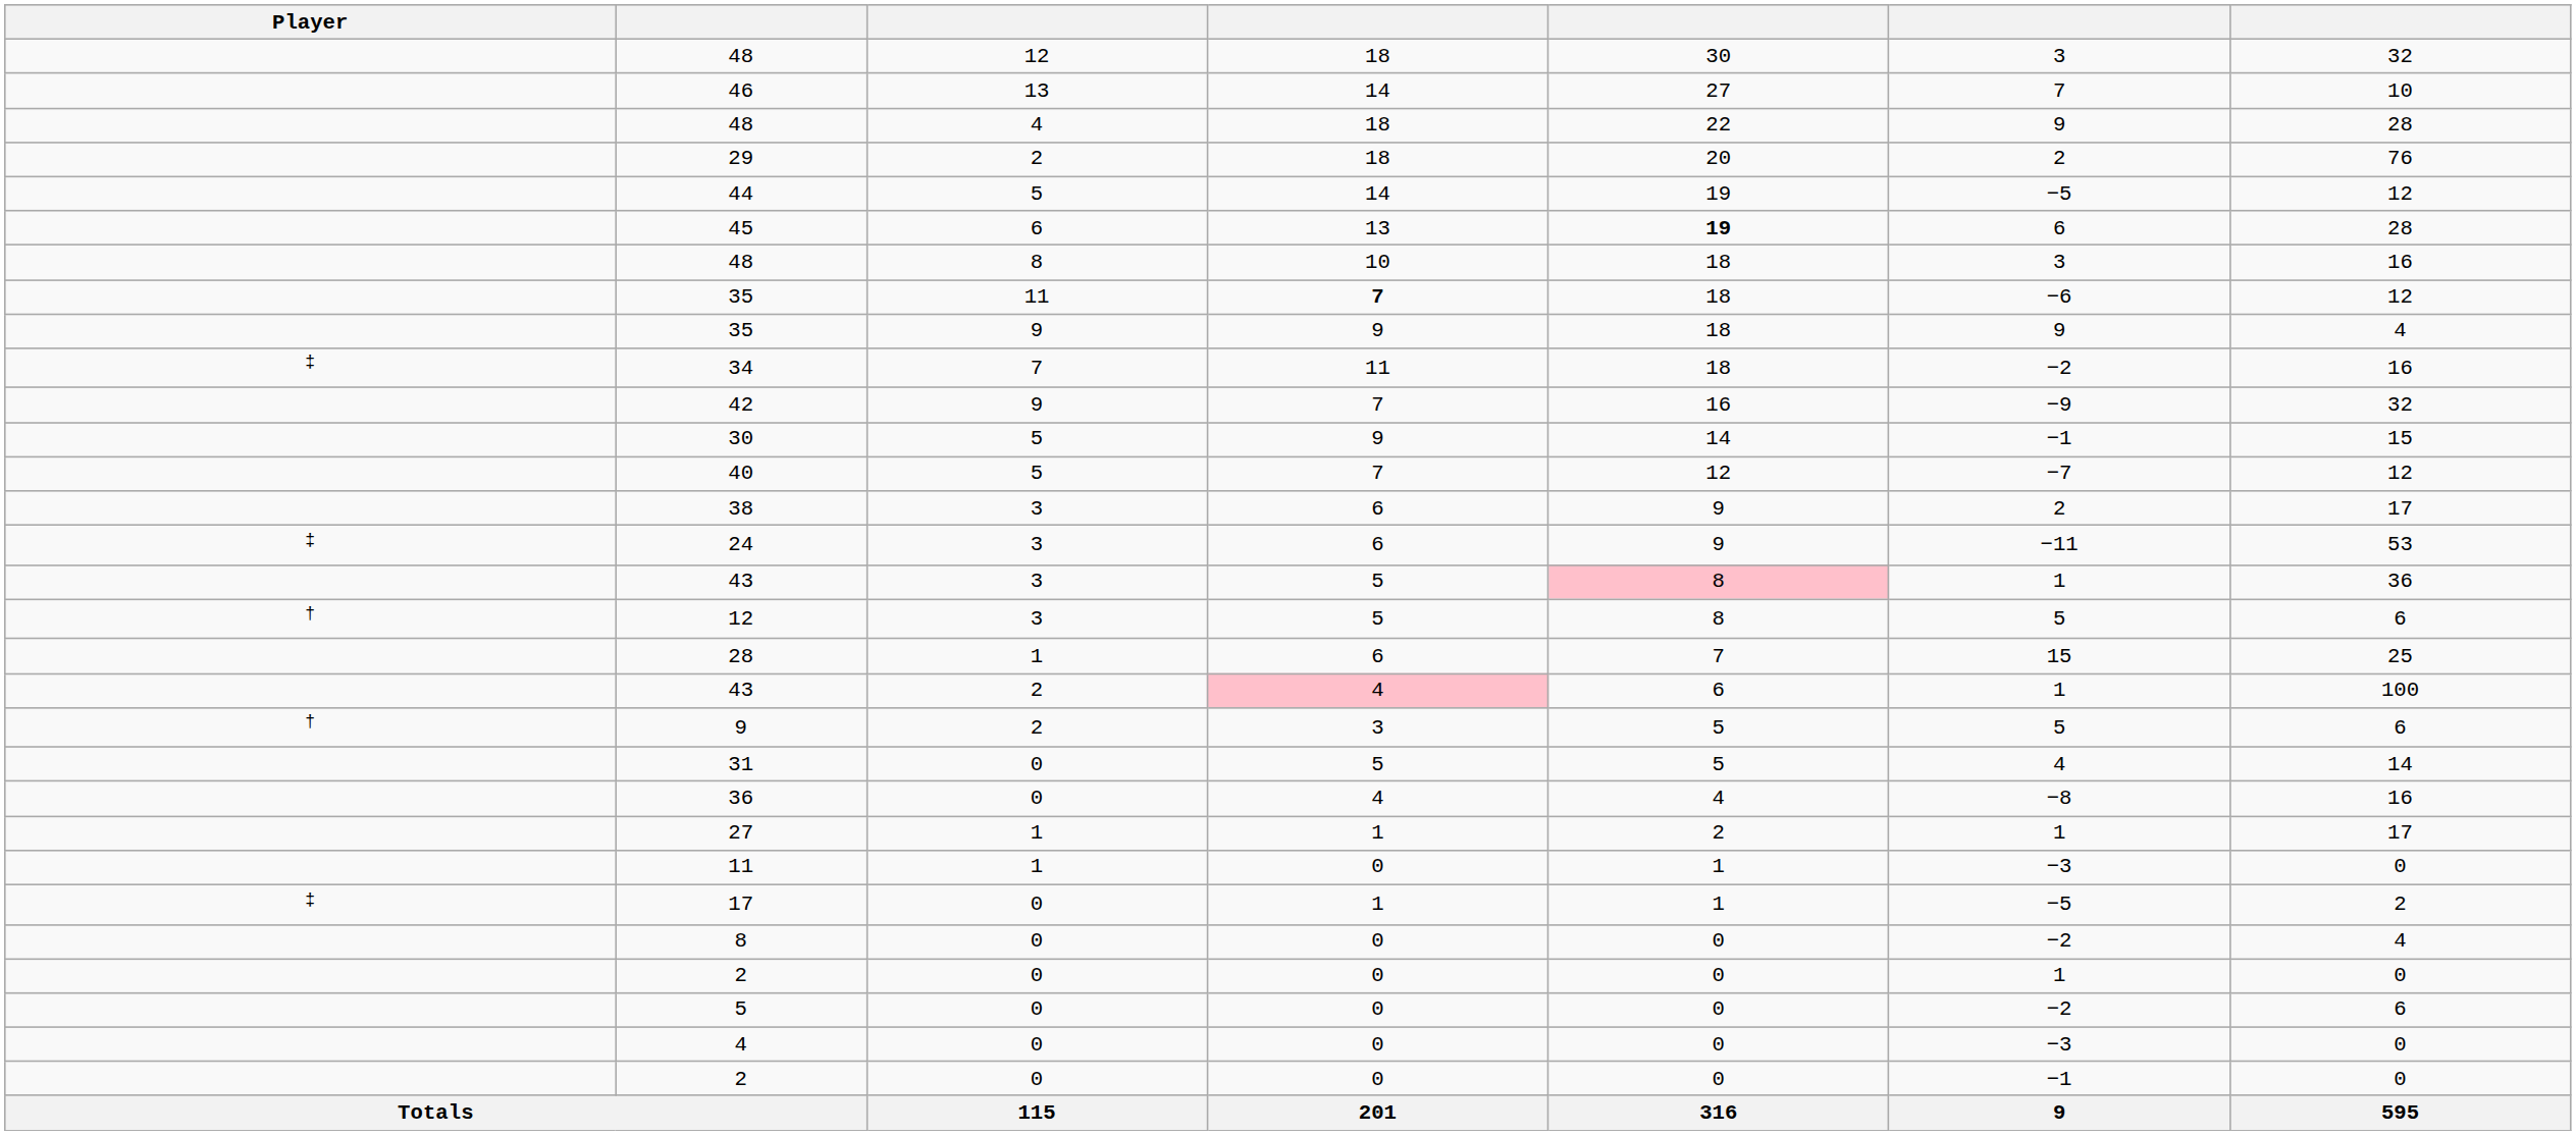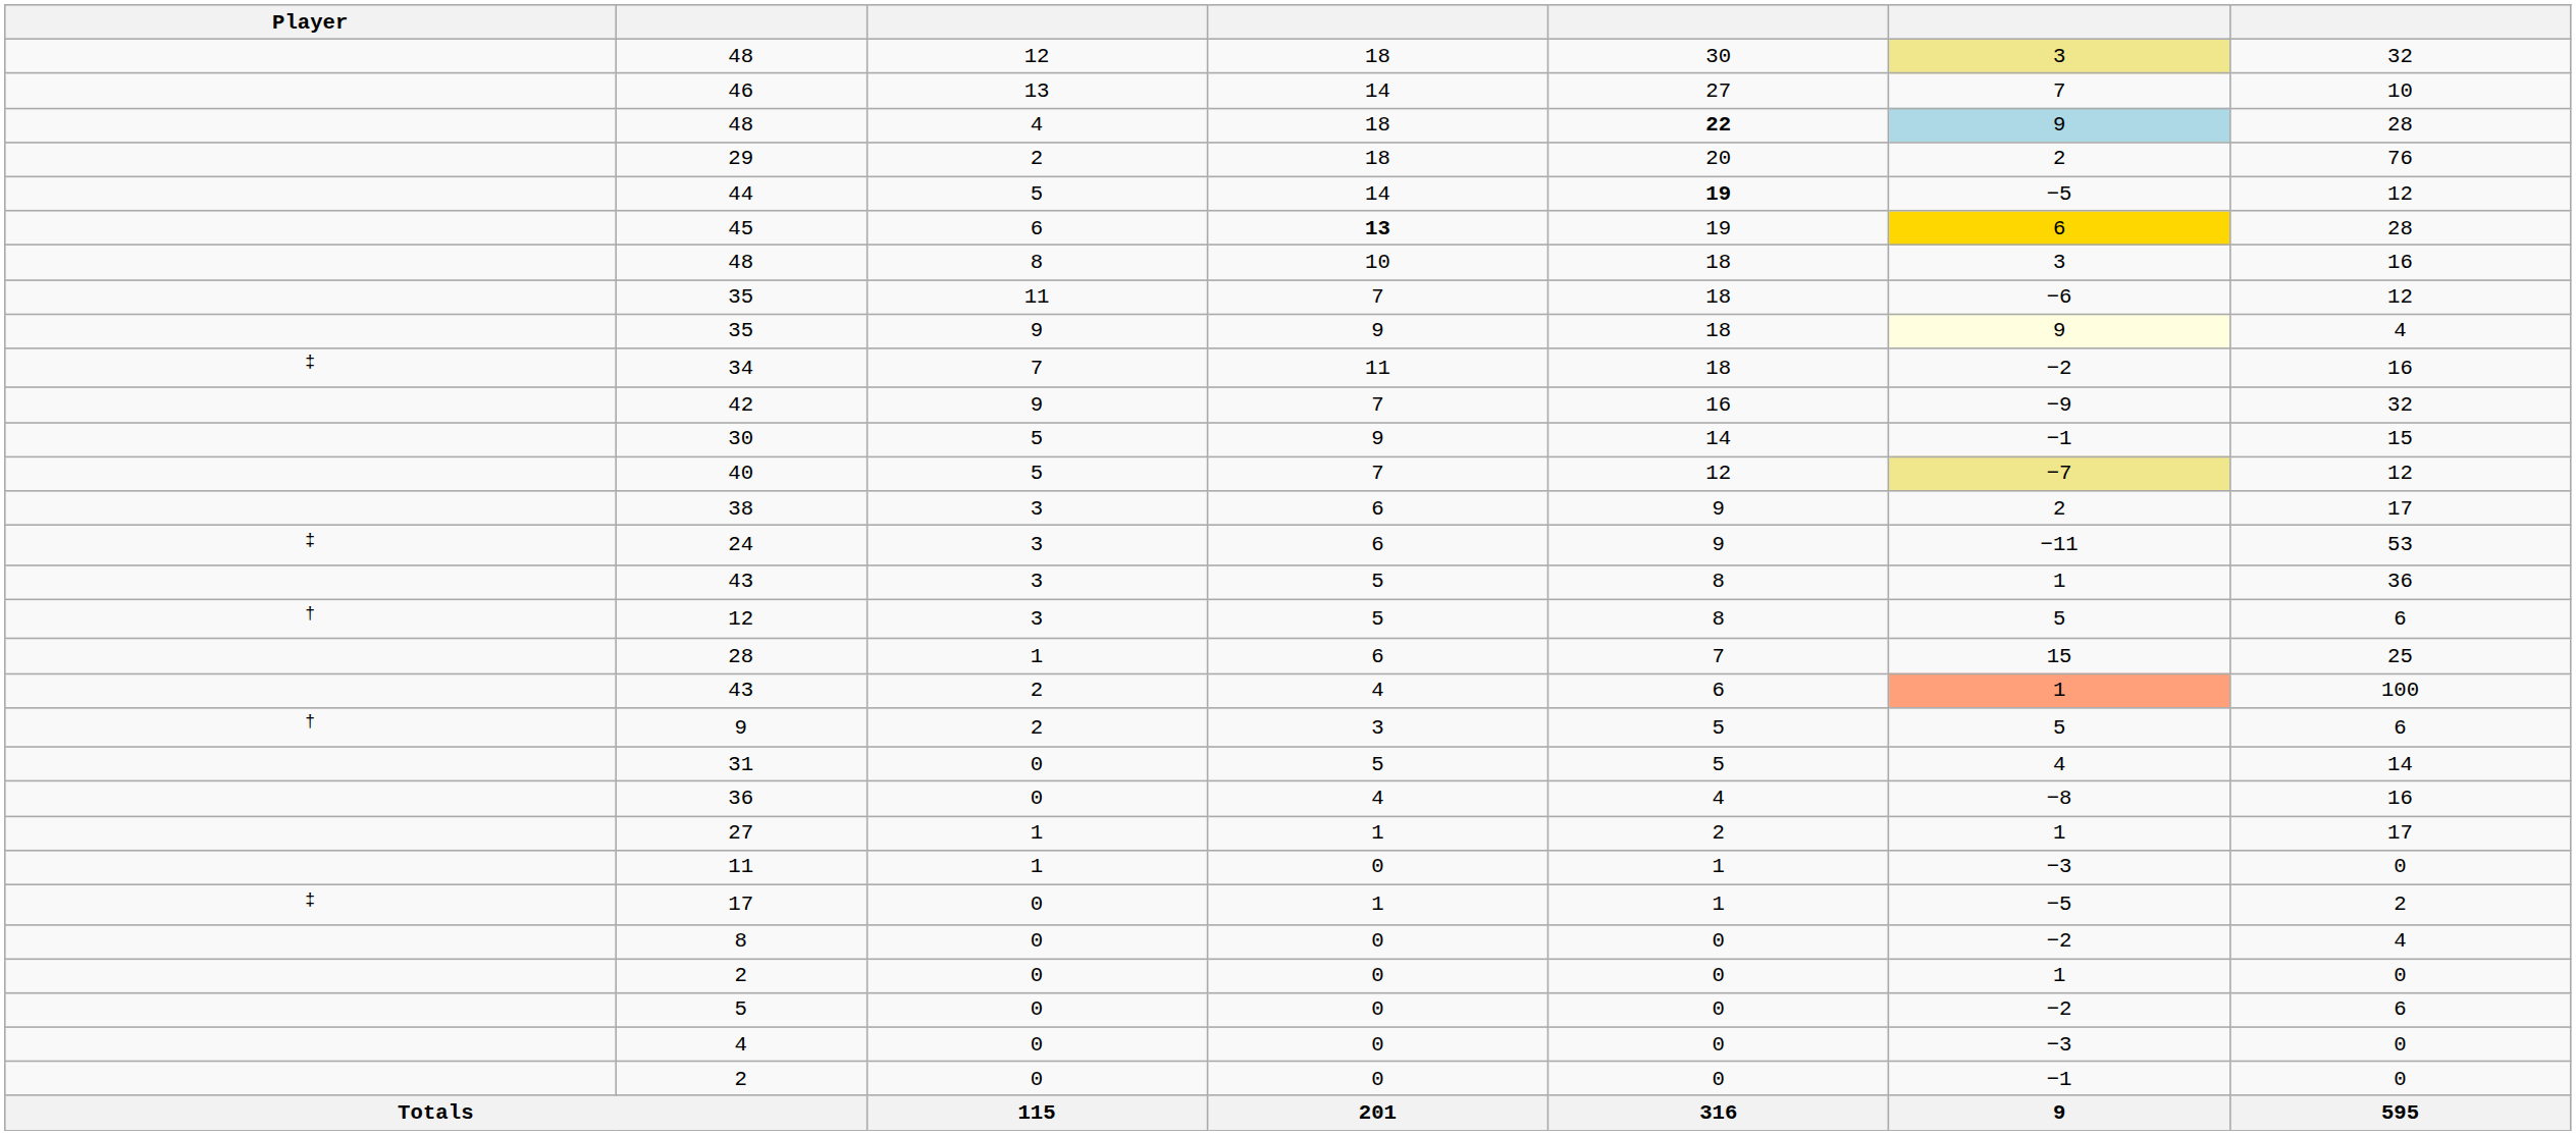48 / 12 | column 6: no background -> khaki background
48 / 4 | column 5: normal -> bold
48 / 4 | column 6: no background -> lightblue background
44 | column 5: normal -> bold
45 | column 4: normal -> bold
45 | column 5: bold -> normal
45 | column 6: no background -> gold background
35 / 11 | column 4: bold -> normal
35 / 9 | column 6: no background -> lightyellow background
40 | column 6: no background -> khaki background
43 / 3 | column 5: pink background -> no background
43 / 2 | column 4: pink background -> no background
43 / 2 | column 6: no background -> lightsalmon background
